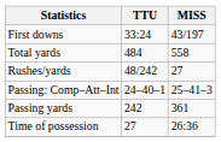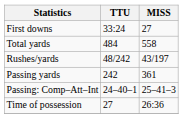First downs | MISS: 43/197 -> 27
Rushes/yards | MISS: 27 -> 43/197
rows swapped: Passing yards <-> Passing: Comp–Att–Int
